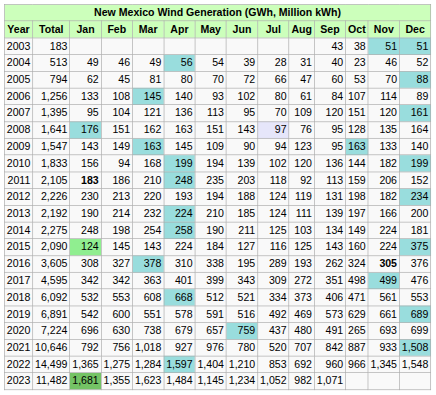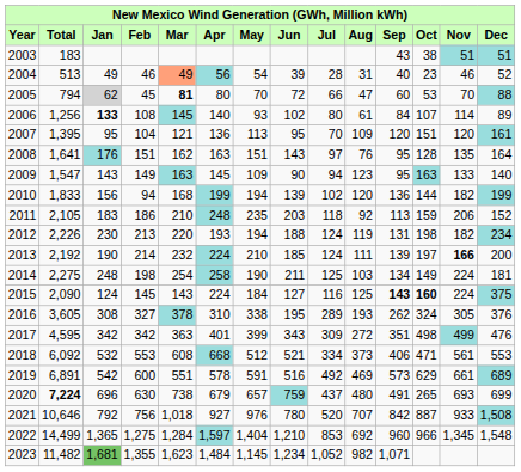2004 | Mar: no background -> lightsalmon background
2005 | Jan: no background -> lightgrey background
2005 | Mar: normal -> bold
2006 | Jan: normal -> bold
2008 | Jul: lavender background -> no background
2011 | Jan: bold -> normal
2013 | Nov: normal -> bold
2015 | Jan: lightgreen background -> no background
2015 | Sep: normal -> bold
2015 | Oct: normal -> bold
2016 | Nov: bold -> normal
2020 | Total: normal -> bold
